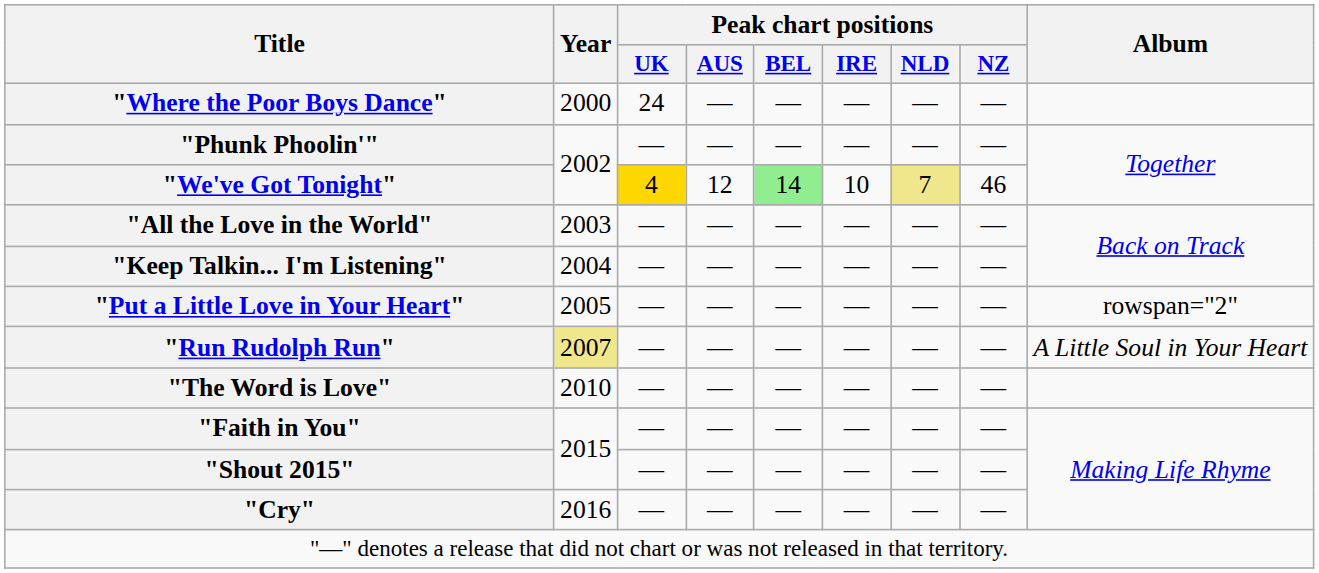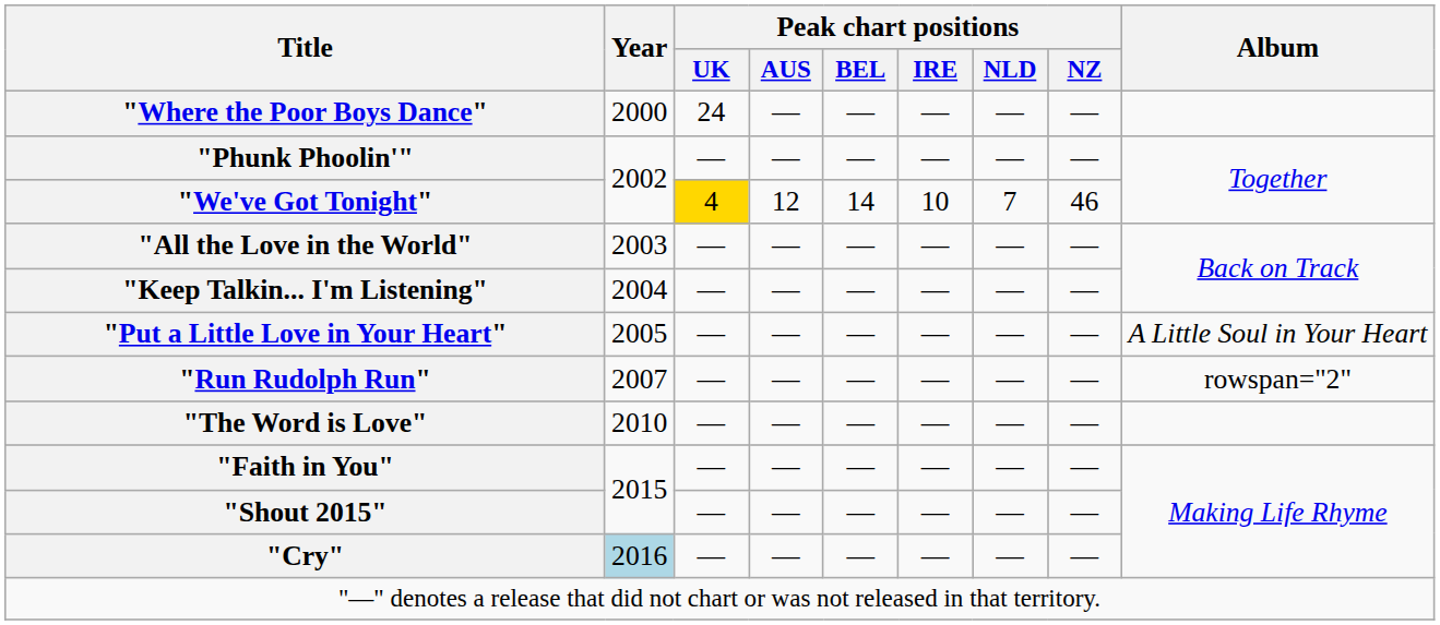"We've Got Tonight" | Peak chart positions / BEL: lightgreen background -> no background
"We've Got Tonight" | Peak chart positions / NLD: khaki background -> no background
"Put a Little Love in Your Heart" | Album: rowspan="2" -> A Little Soul in Your Heart
"Run Rudolph Run" | Year: khaki background -> no background
"Run Rudolph Run" | Album: A Little Soul in Your Heart -> rowspan="2"
"Cry" | Year: no background -> lightblue background
